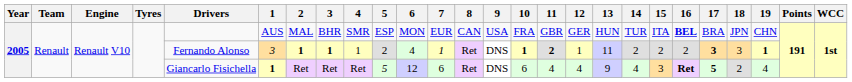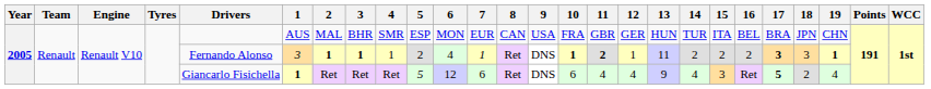row 2 | 16: bold -> normal
row 4 | 16: bold -> normal
